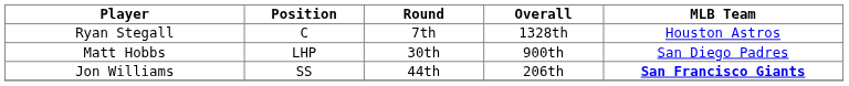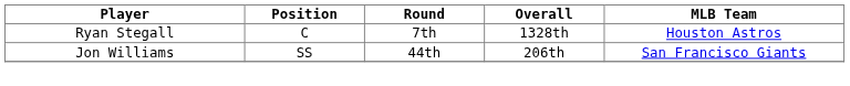- row: Matt Hobbs | LHP | 30th | 900th | San Diego Padres
Jon Williams | MLB Team: bold -> normal
